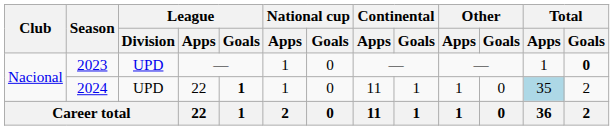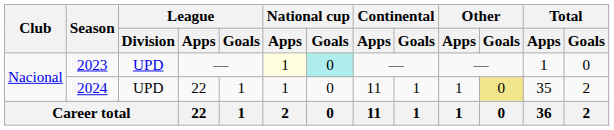2023 | National cup / Apps: no background -> lightyellow background
2023 | National cup / Goals: no background -> paleturquoise background
2023 | Total / Goals: bold -> normal
2024 | League / Goals: bold -> normal
2024 | Other / Goals: no background -> khaki background
2024 | Total / Apps: lightblue background -> no background
